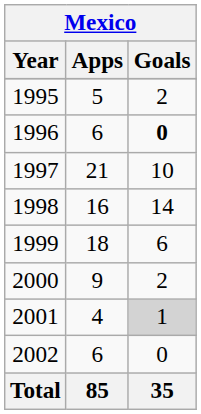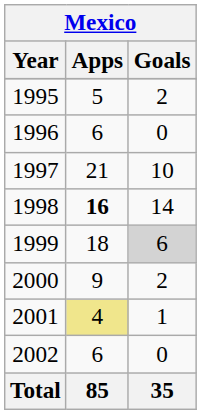1996 | Goals: bold -> normal
1998 | Apps: normal -> bold
1999 | Goals: no background -> lightgrey background
2001 | Apps: no background -> khaki background
2001 | Goals: lightgrey background -> no background
